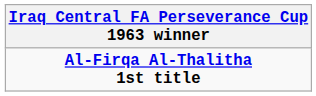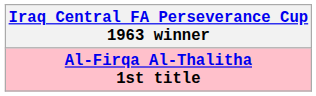row 2 | column 1: no background -> pink background
